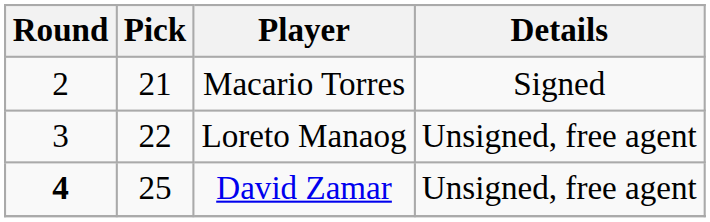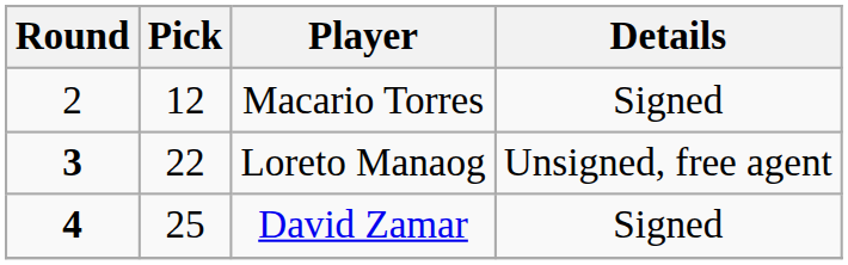Macario Torres | Pick: 21 -> 12
Loreto Manaog | Round: normal -> bold
David Zamar | Details: Unsigned, free agent -> Signed
